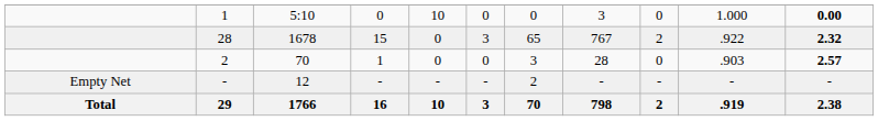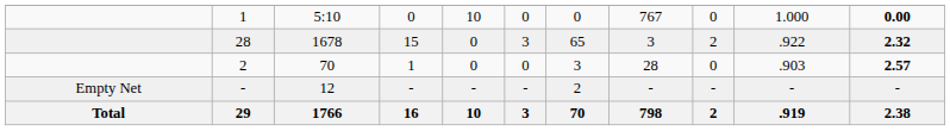row 1 | column 8: 3 -> 767
row 2 | column 8: 767 -> 3
